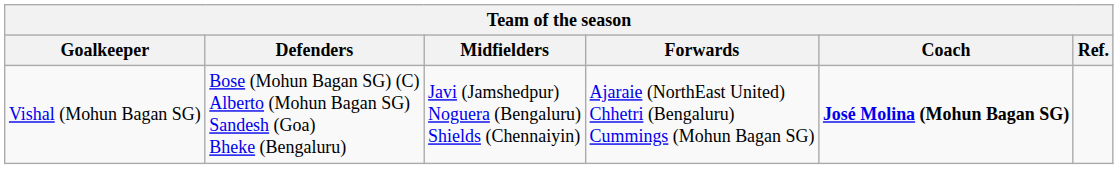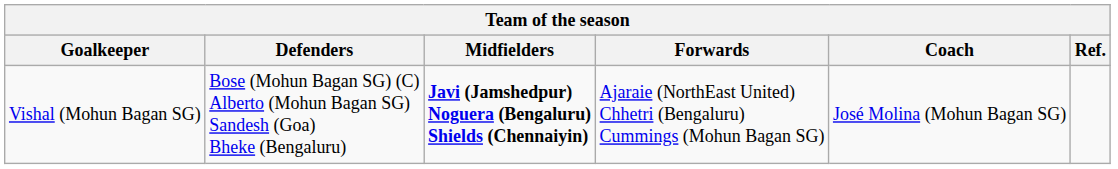Vishal (Mohun Bagan SG) | Midfielders: normal -> bold
Vishal (Mohun Bagan SG) | Coach: bold -> normal
